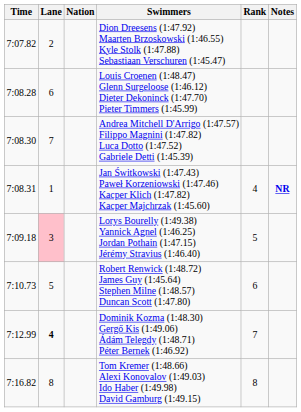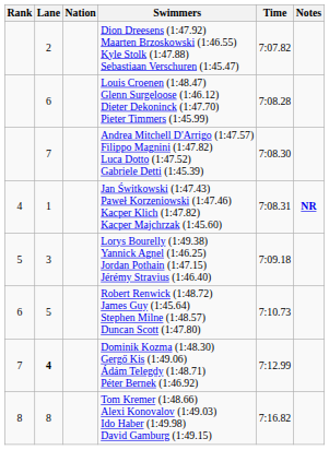columns swapped: Rank <-> Time
row 6 | Lane: pink background -> no background
